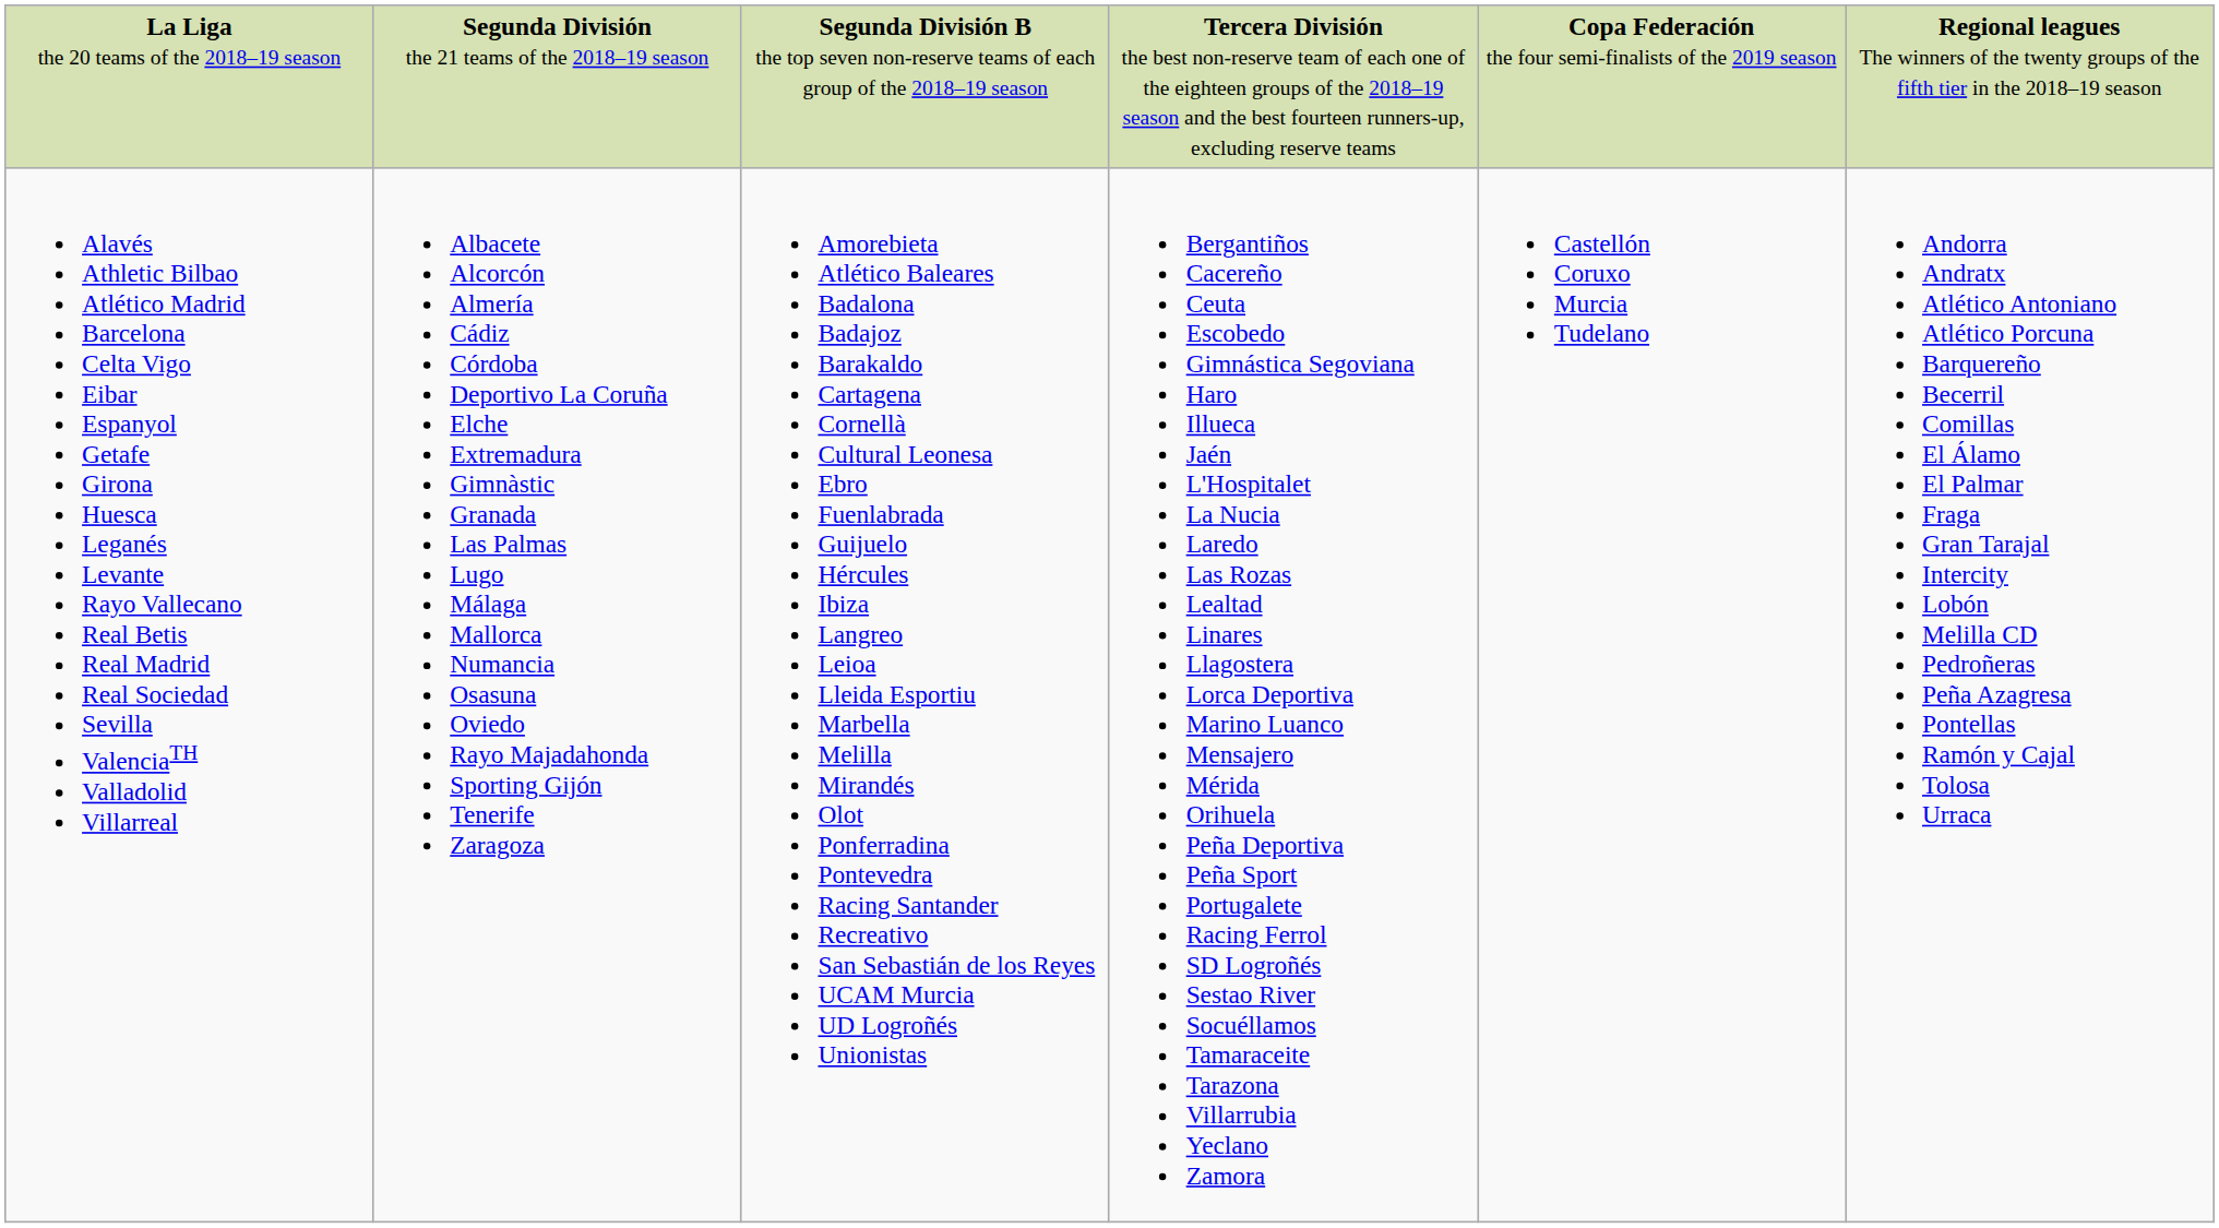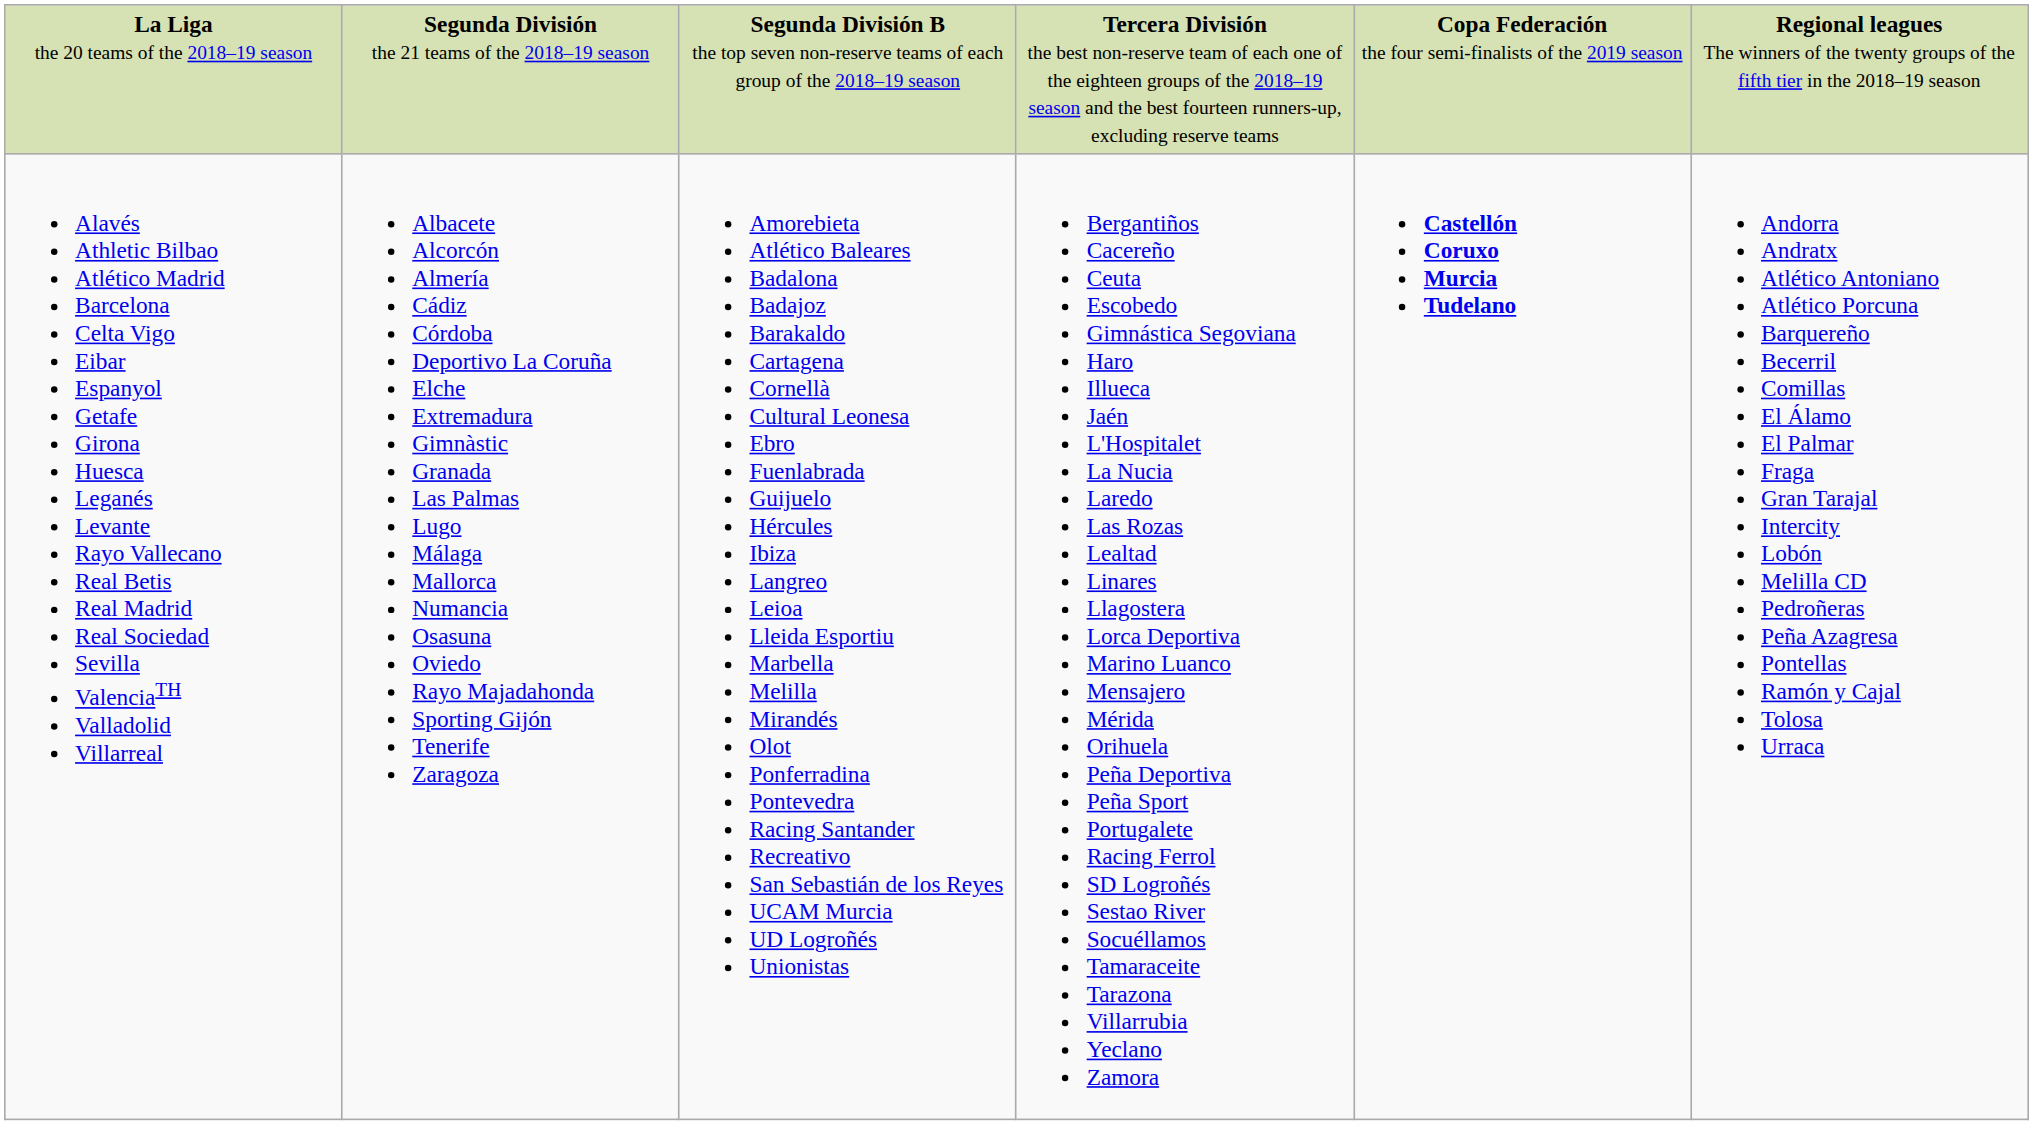row 2 | column 5: normal -> bold
